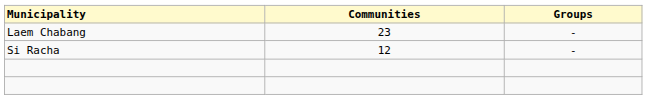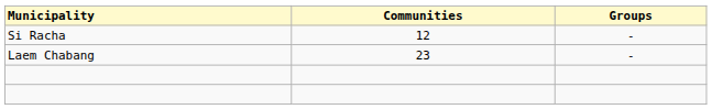rows swapped: Laem Chabang <-> Si Racha
